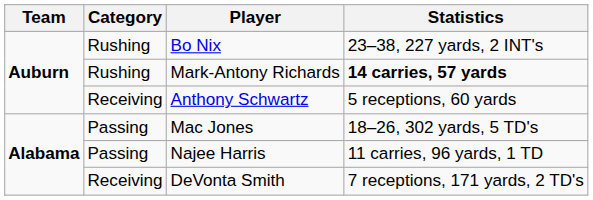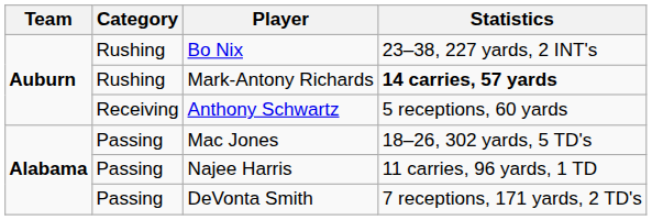DeVonta Smith | Category: Receiving -> Passing
